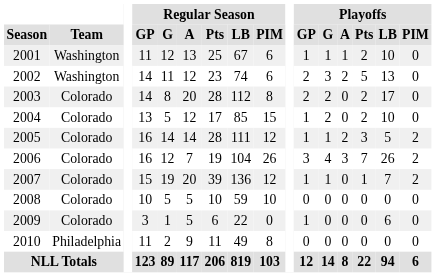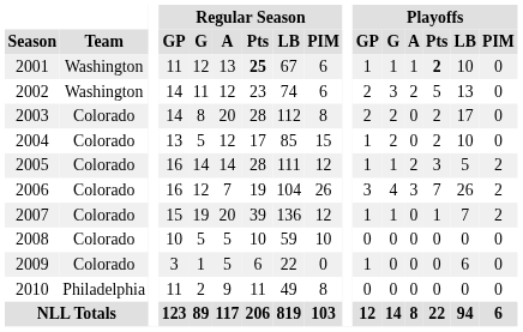2001 | Regular Season / Pts: normal -> bold
2001 | Playoffs / Pts: normal -> bold
